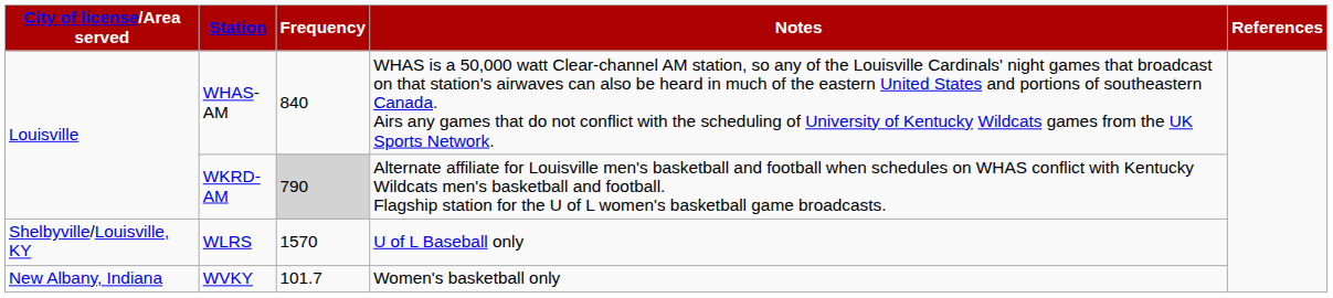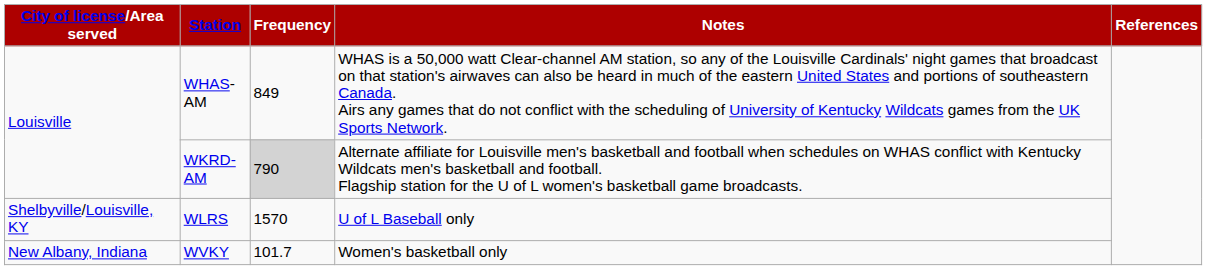WHAS-AM | Frequency: 840 -> 849
